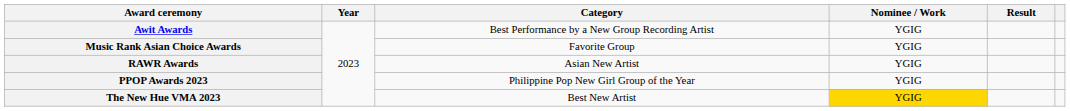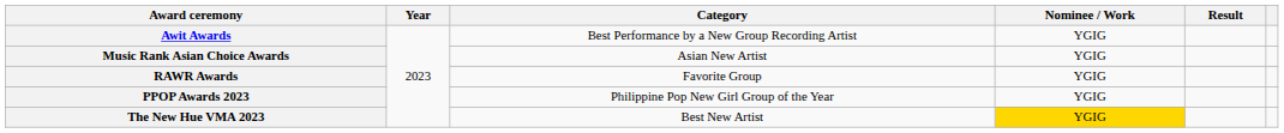Music Rank Asian Choice Awards | Category: Favorite Group -> Asian New Artist
RAWR Awards | Category: Asian New Artist -> Favorite Group
